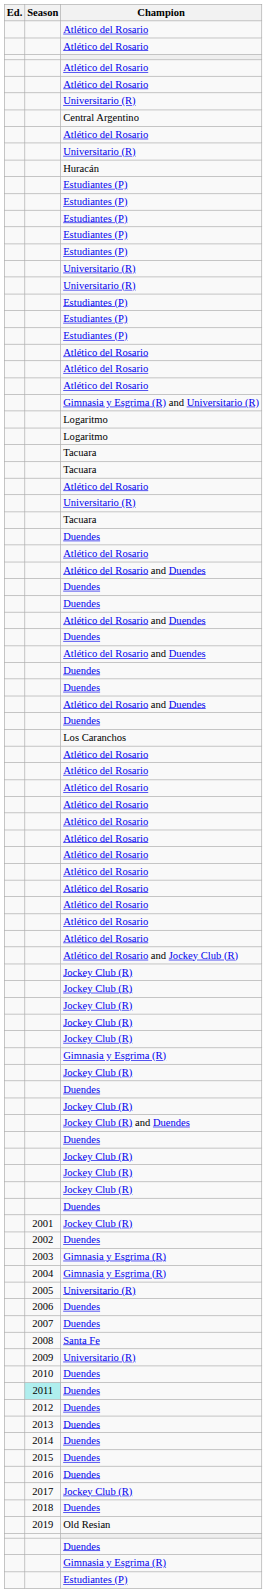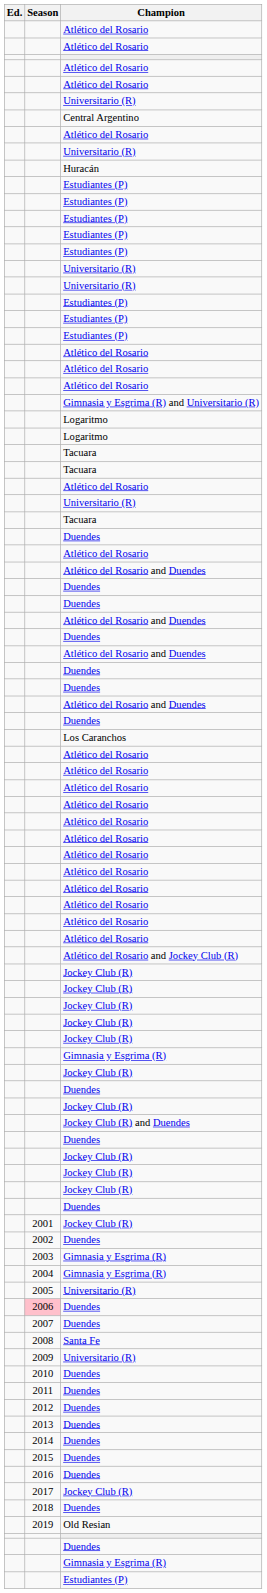2006 | Season: no background -> pink background
2011 | Season: paleturquoise background -> no background
